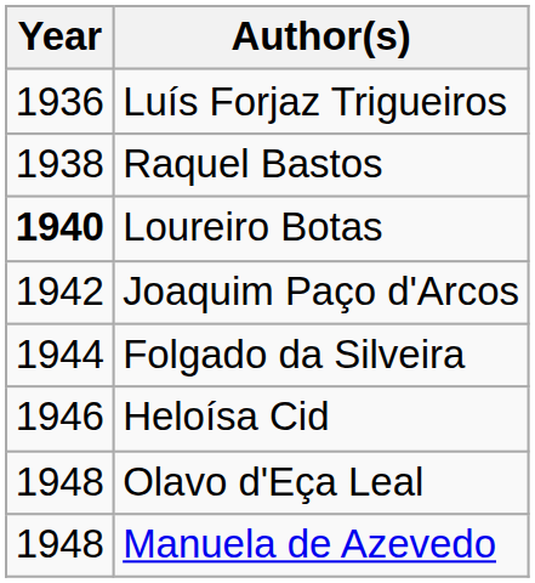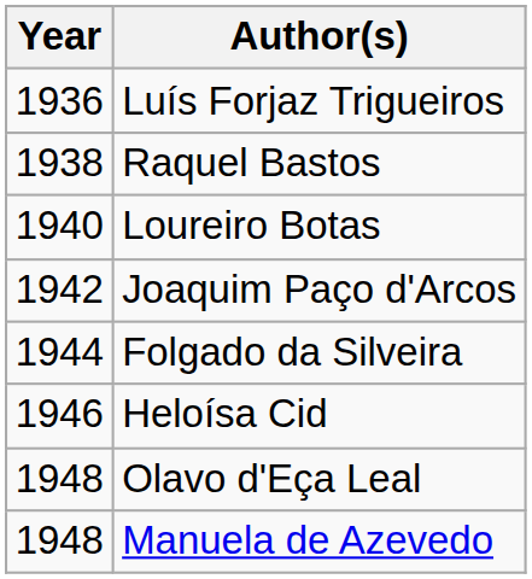Loureiro Botas | Year: bold -> normal
